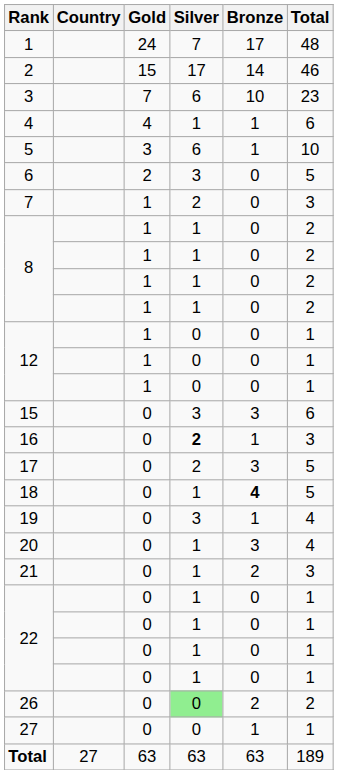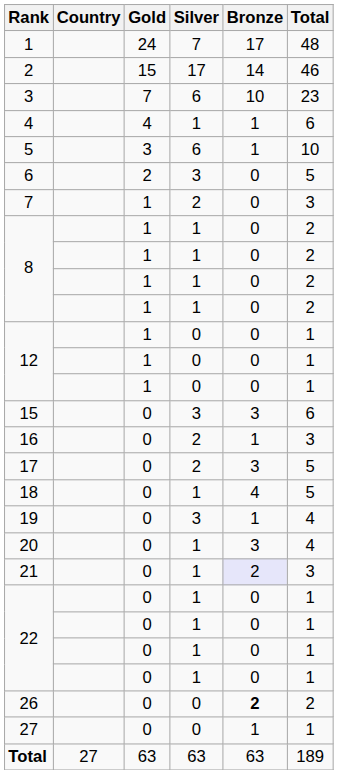16 | Silver: bold -> normal
18 | Bronze: bold -> normal
21 | Bronze: no background -> lavender background
26 | Silver: lightgreen background -> no background
26 | Bronze: normal -> bold
